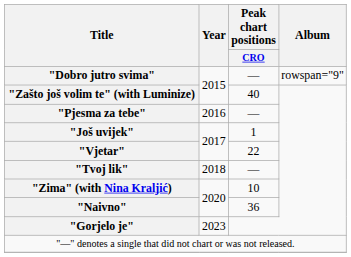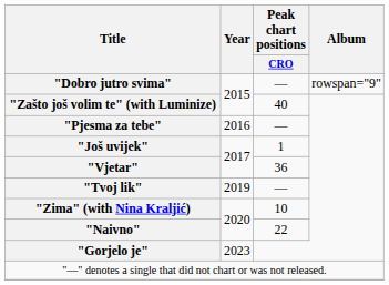"Vjetar" | Peak chart positions / CRO: 22 -> 36
"Tvoj lik" | Year: 2018 -> 2019
"Naivno" | Peak chart positions / CRO: 36 -> 22
